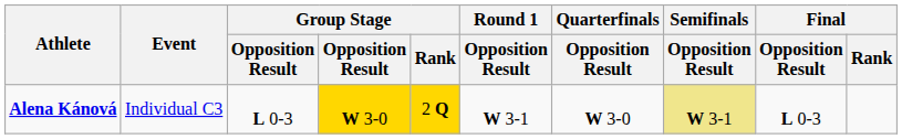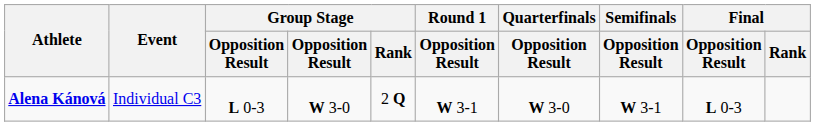Alena Kánová | column 4: gold background -> no background
Alena Kánová | Group Stage / Rank: gold background -> no background
Alena Kánová | Semifinals / Opposition Result: khaki background -> no background
